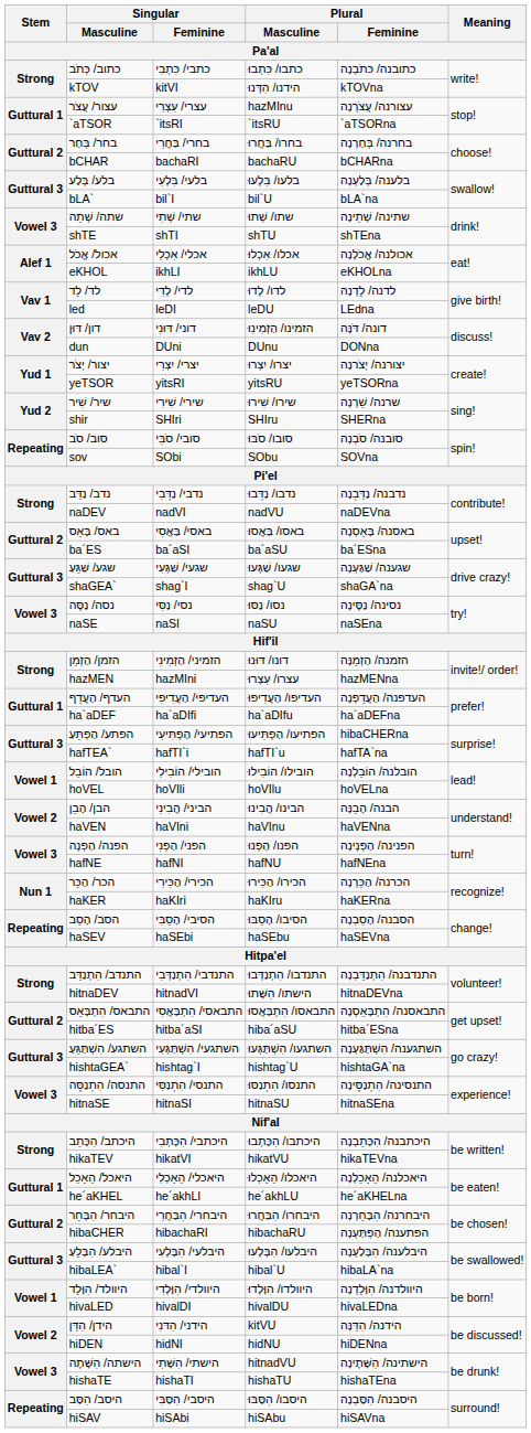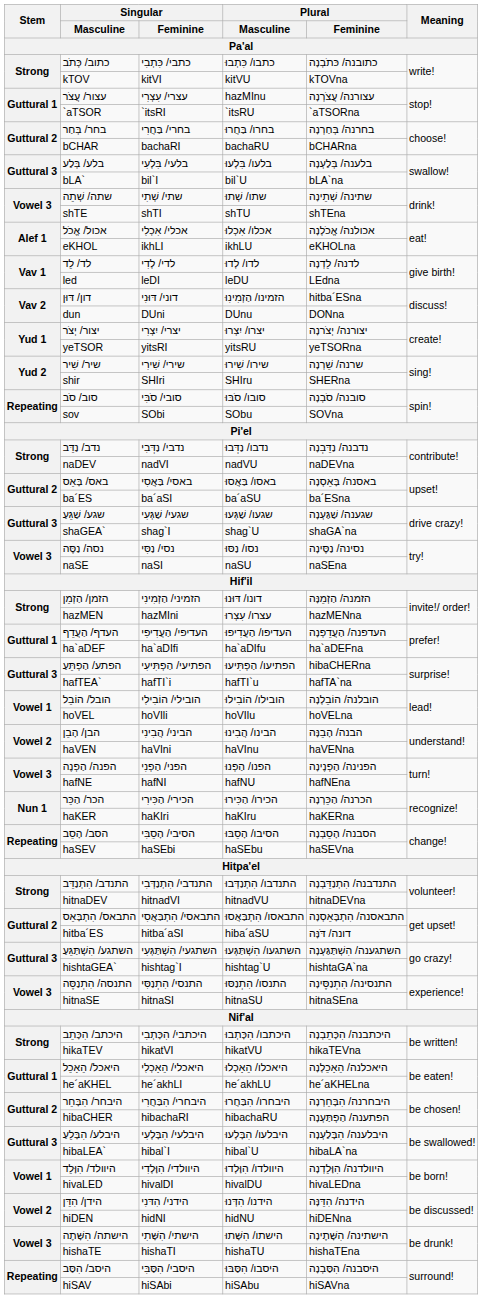kTOV | Plural / Masculine: הידנו/ הִדְּנוּ -> kitVU
דון/ דּוּן | Plural / Feminine: דונה/ דֹּנָּה -> hitba´ESna
hitnaDEV | Plural / Masculine: הישתו/ הִשָּׁתוּ -> hitnadVU
hitba´ES | Plural / Feminine: hitba´ESna -> דונה/ דֹּנָּה
הידן/ הִדֵּן | Plural / Masculine: kitVU -> הידנו/ הִדְּנוּ
הישתה/ הִשָּׁתֶה | Plural / Masculine: hitnadVU -> הישתו/ הִשָּׁתוּ
